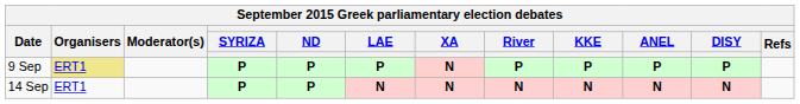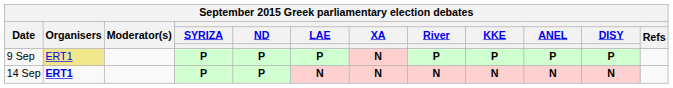14 Sep | Organisers: normal -> bold
